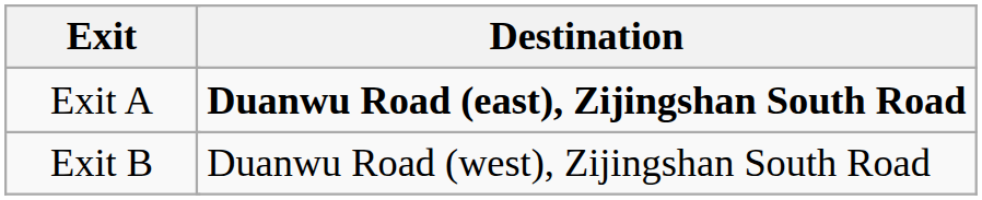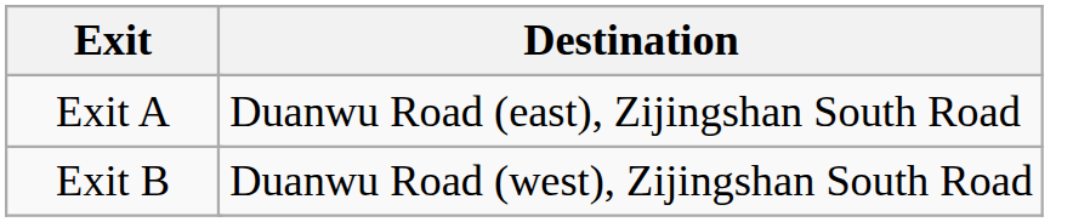Exit A | Destination: bold -> normal
